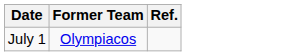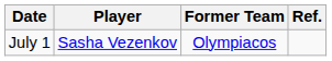+ column: Player | Sasha Vezenkov
